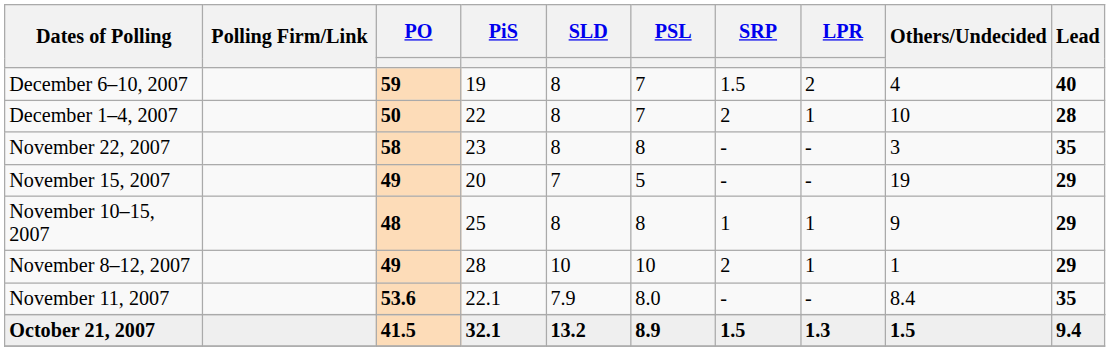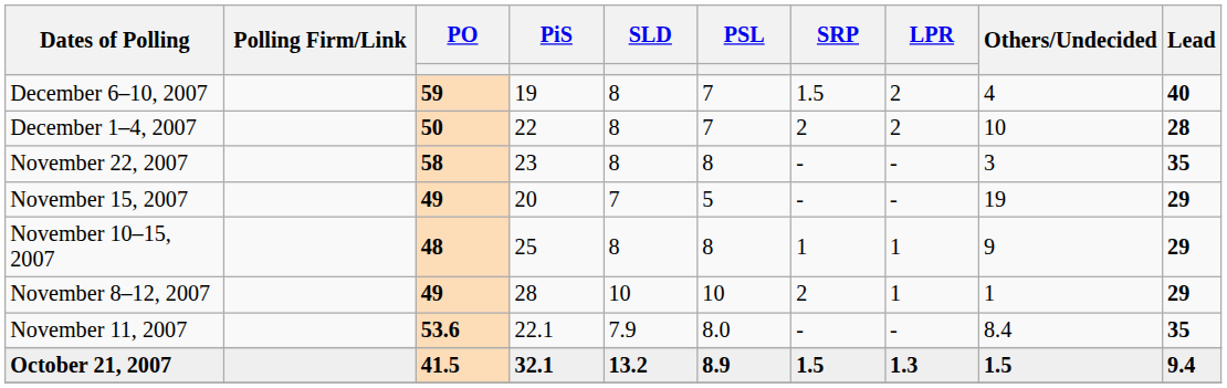December 1–4, 2007 | LPR: 1 -> 2
